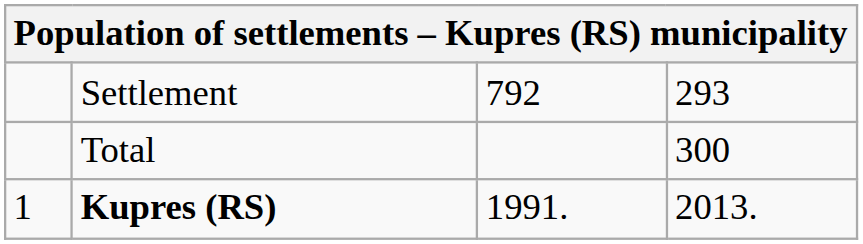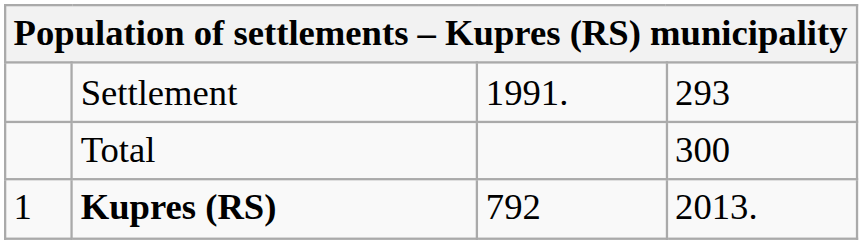Settlement | column 3: 792 -> 1991.
Kupres (RS) | column 3: 1991. -> 792
